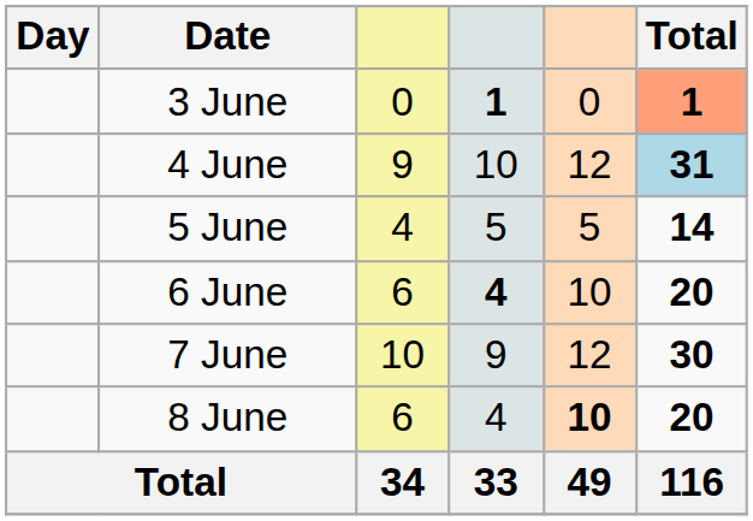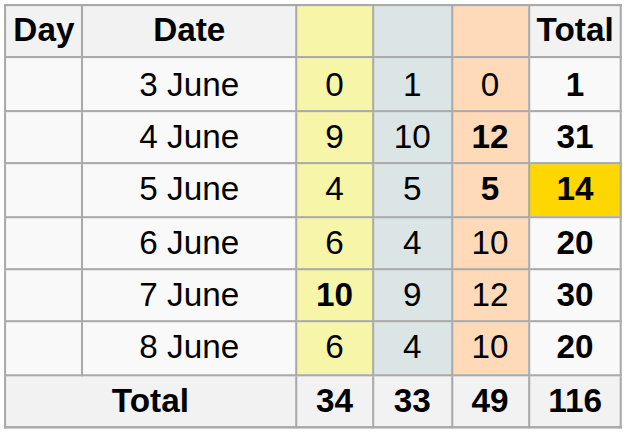3 June | column 4: bold -> normal
3 June | Total: lightsalmon background -> no background
4 June | column 5: normal -> bold
4 June | Total: lightblue background -> no background
5 June | column 5: normal -> bold
5 June | Total: no background -> gold background
6 June | column 4: bold -> normal
7 June | column 3: normal -> bold
8 June | column 5: bold -> normal
